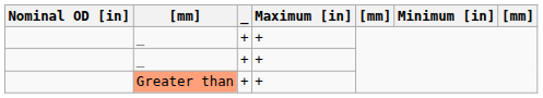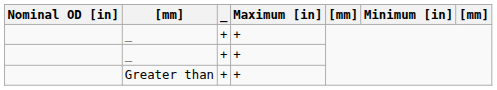Greater than | column 2: lightsalmon background -> no background
